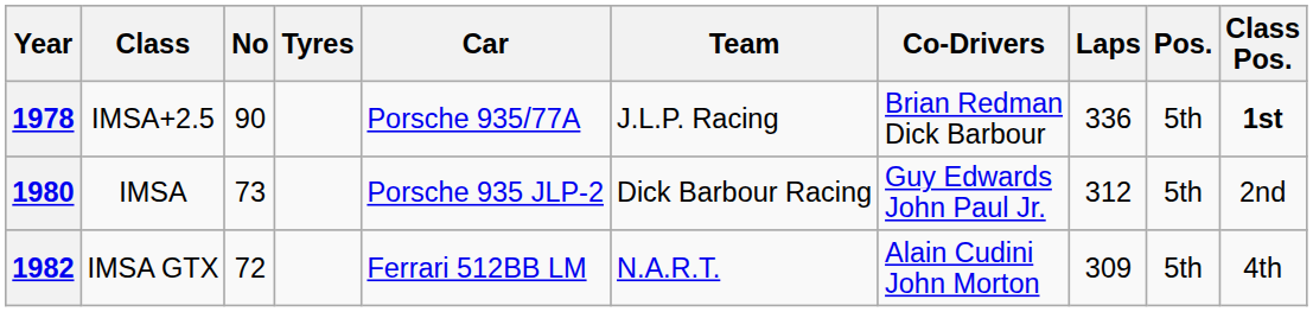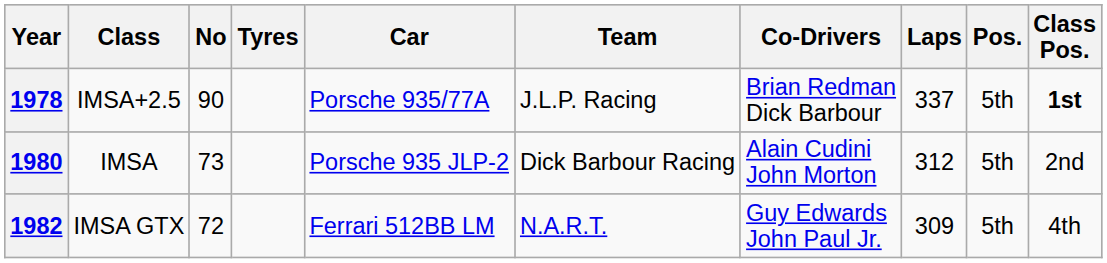1978 | Laps: 336 -> 337
1980 | Co-Drivers: Guy Edwards John Paul Jr. -> Alain Cudini John Morton
1982 | Co-Drivers: Alain Cudini John Morton -> Guy Edwards John Paul Jr.
